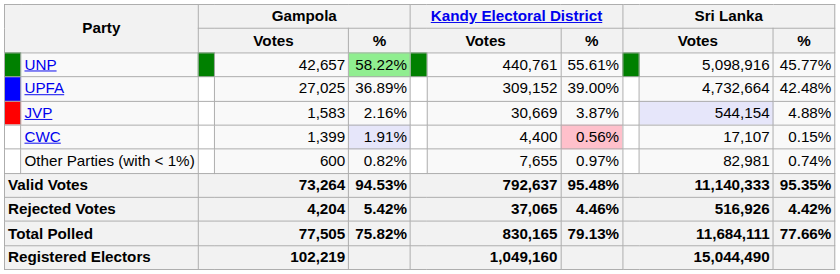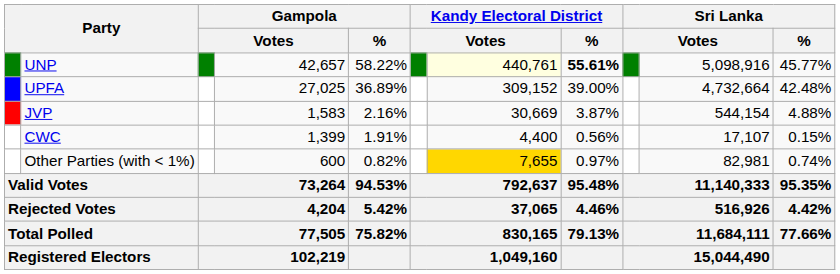UNP | Gampola / %: lightgreen background -> no background
UNP | column 7: no background -> lightyellow background
UNP | Kandy Electoral District / %: normal -> bold
JVP | column 10: lavender background -> no background
CWC | Gampola / %: lavender background -> no background
CWC | Kandy Electoral District / %: pink background -> no background
Other Parties (with < 1%) | column 7: no background -> gold background
